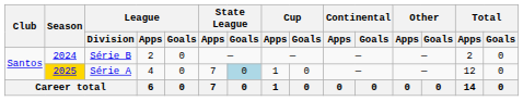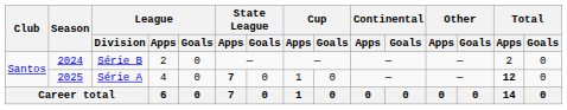Série A | Season: gold background -> no background
Série A | State League / Apps: normal -> bold
Série A | State League / Goals: lightblue background -> no background
Série A | Total / Apps: normal -> bold
